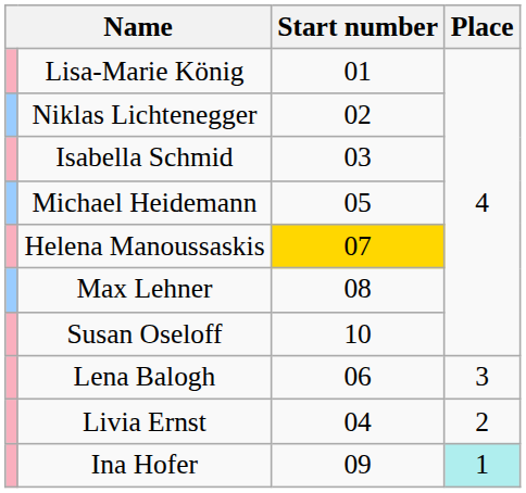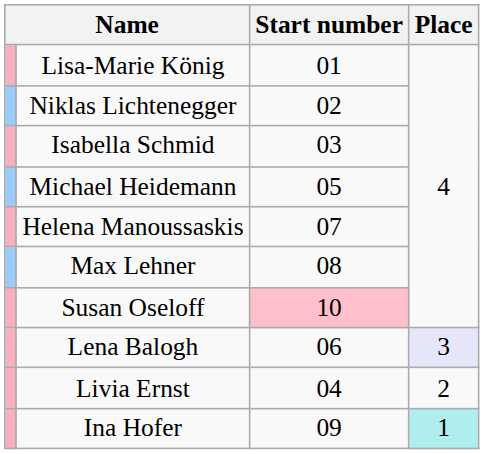Helena Manoussaskis | Start number: gold background -> no background
Susan Oseloff | Start number: no background -> pink background
Lena Balogh | Place: no background -> lavender background
